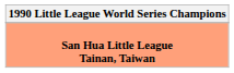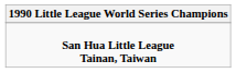row 2 | column 1: lightsalmon background -> no background
